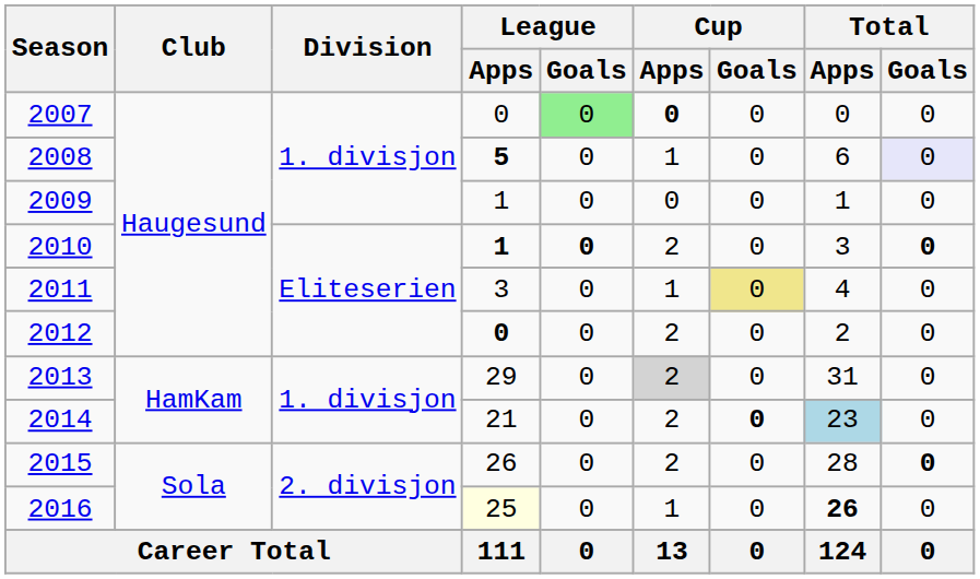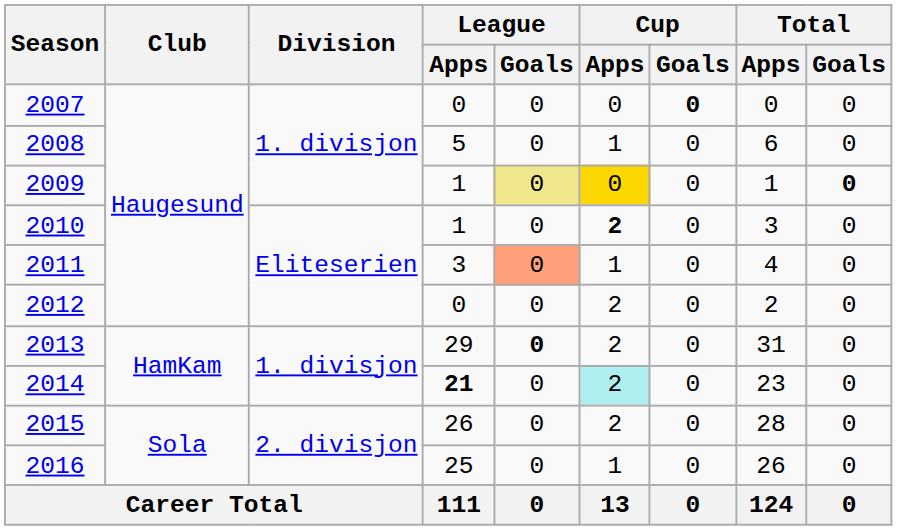2007 | League / Goals: lightgreen background -> no background
2007 | Cup / Apps: bold -> normal
2007 | Cup / Goals: normal -> bold
2008 | League / Apps: bold -> normal
2008 | Total / Goals: lavender background -> no background
2009 | League / Goals: no background -> khaki background
2009 | Cup / Apps: no background -> gold background
2009 | Total / Goals: normal -> bold
2010 | League / Apps: bold -> normal
2010 | League / Goals: bold -> normal
2010 | Cup / Apps: normal -> bold
2010 | Total / Goals: bold -> normal
2011 | League / Goals: no background -> lightsalmon background
2011 | Cup / Goals: khaki background -> no background
2012 | League / Apps: bold -> normal
2013 | League / Goals: normal -> bold
2013 | Cup / Apps: lightgrey background -> no background
2014 | League / Apps: normal -> bold
2014 | Cup / Apps: no background -> paleturquoise background
2014 | Cup / Goals: bold -> normal
2014 | Total / Apps: lightblue background -> no background
2015 | Total / Goals: bold -> normal
2016 | League / Apps: lightyellow background -> no background
2016 | Total / Apps: bold -> normal
